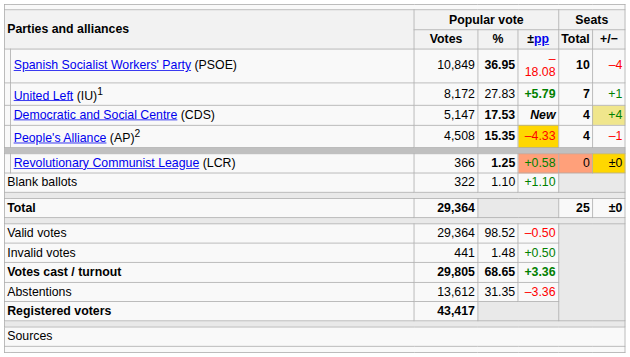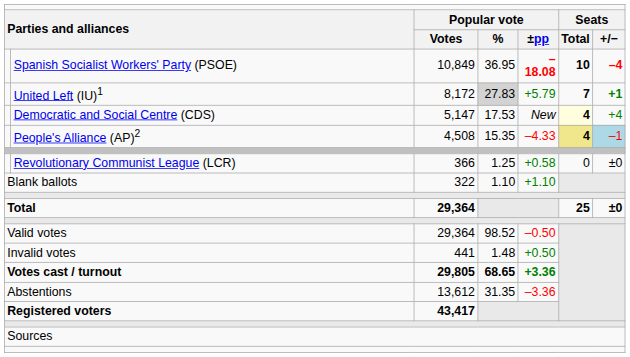Spanish Socialist Workers' Party (PSOE) | column 4: bold -> normal
Spanish Socialist Workers' Party (PSOE) | column 5: normal -> bold
Spanish Socialist Workers' Party (PSOE) | column 7: normal -> bold
United Left (IU)1 | column 4: no background -> lightgrey background
United Left (IU)1 | column 5: bold -> normal
United Left (IU)1 | column 7: normal -> bold
Democratic and Social Centre (CDS) | column 4: bold -> normal
Democratic and Social Centre (CDS) | column 5: bold -> normal
Democratic and Social Centre (CDS) | column 6: no background -> lightyellow background
Democratic and Social Centre (CDS) | column 7: khaki background -> no background
People's Alliance (AP)2 | column 4: bold -> normal
People's Alliance (AP)2 | column 5: gold background -> no background
People's Alliance (AP)2 | column 6: no background -> khaki background
People's Alliance (AP)2 | column 7: no background -> lightblue background
Revolutionary Communist League (LCR) | column 4: bold -> normal
Revolutionary Communist League (LCR) | column 5: lightsalmon background -> no background
Revolutionary Communist League (LCR) | column 6: lightsalmon background -> no background
Revolutionary Communist League (LCR) | column 7: gold background -> no background
